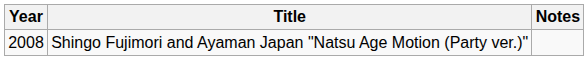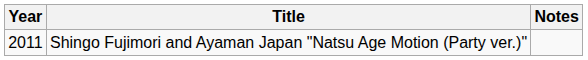row 2 | Year: 2008 -> 2011
